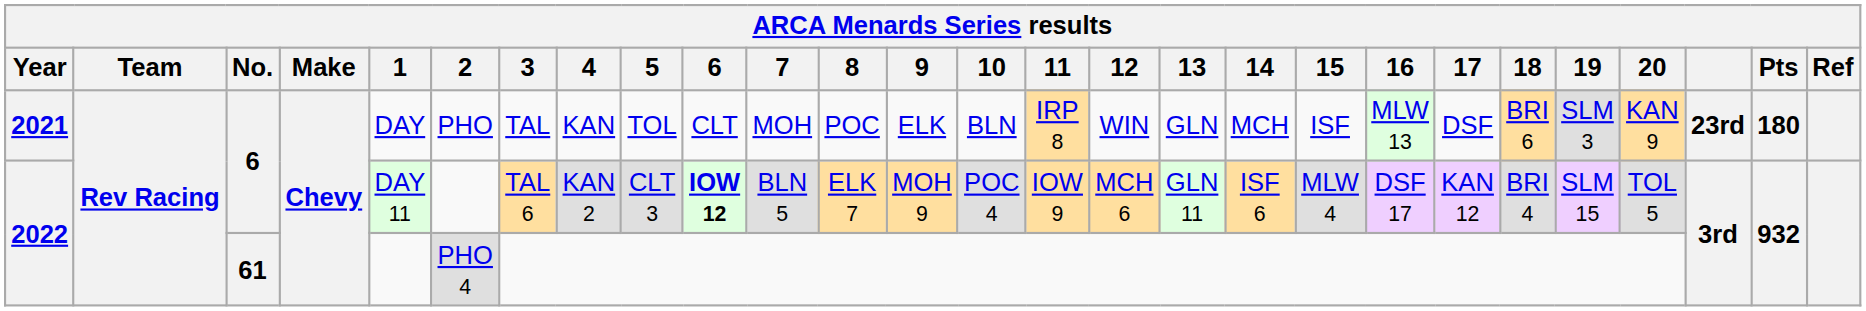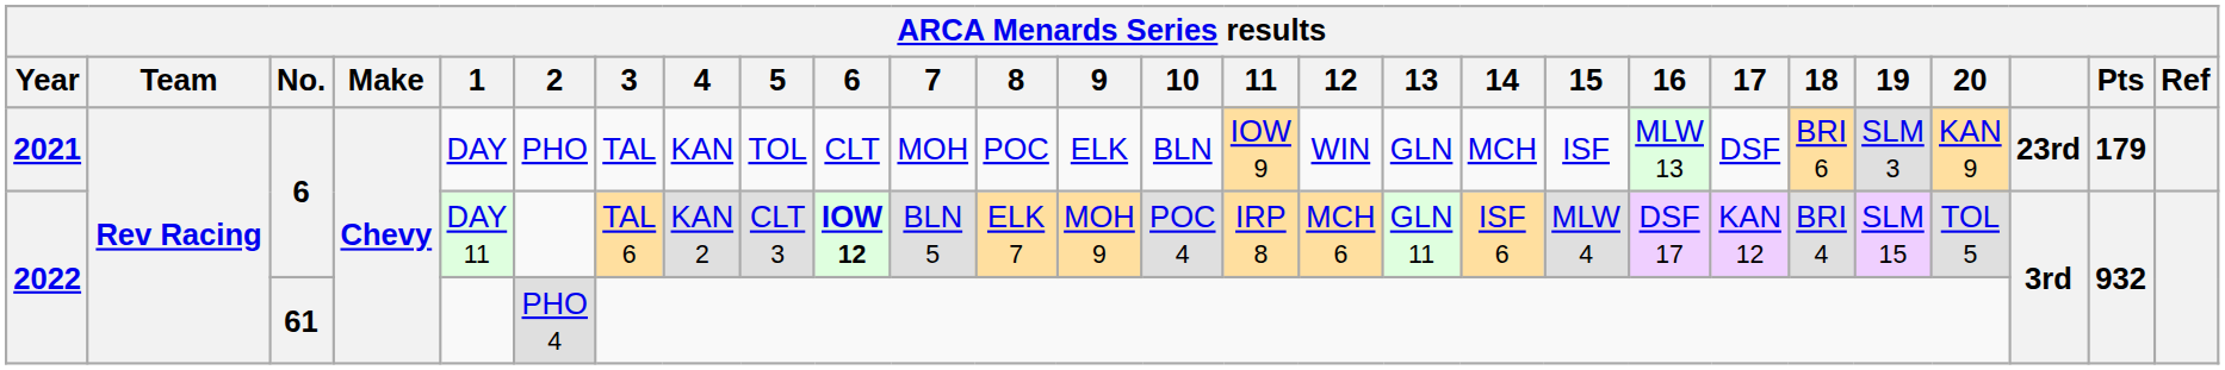2021 | 11: IRP 8 -> IOW 9
2021 | Pts: 180 -> 179
2022 / 6 | 11: IOW 9 -> IRP 8
